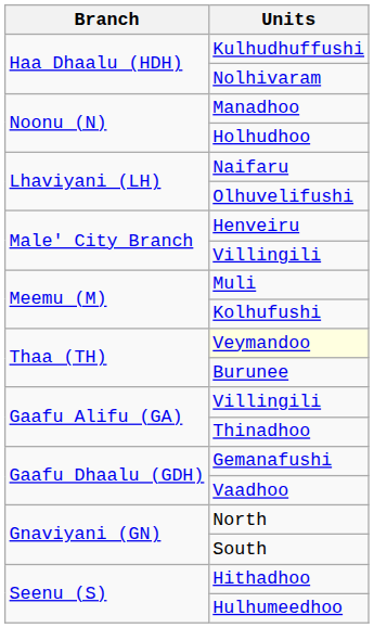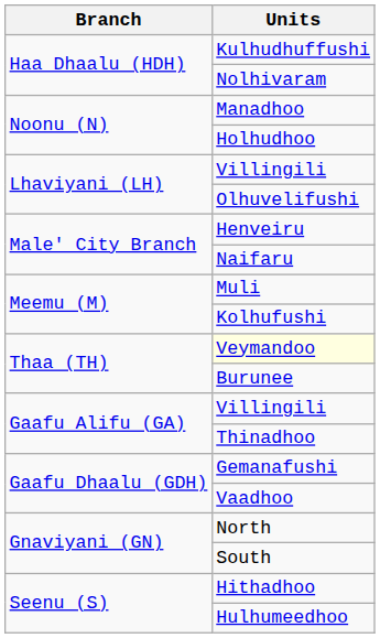row 6 | Units: Naifaru -> Villingili
row 9 | Units: Villingili -> Naifaru
